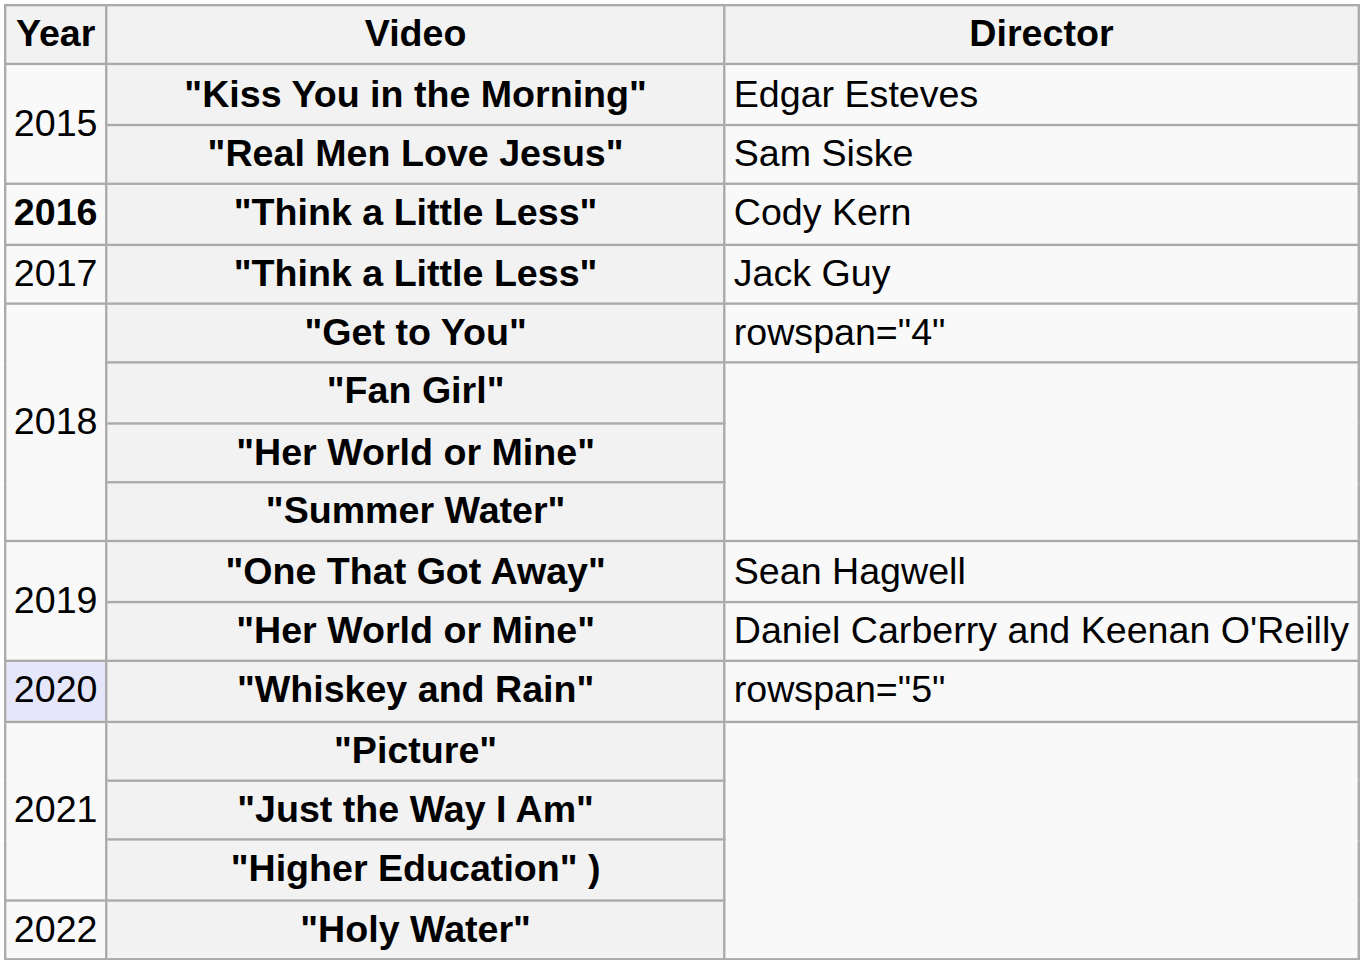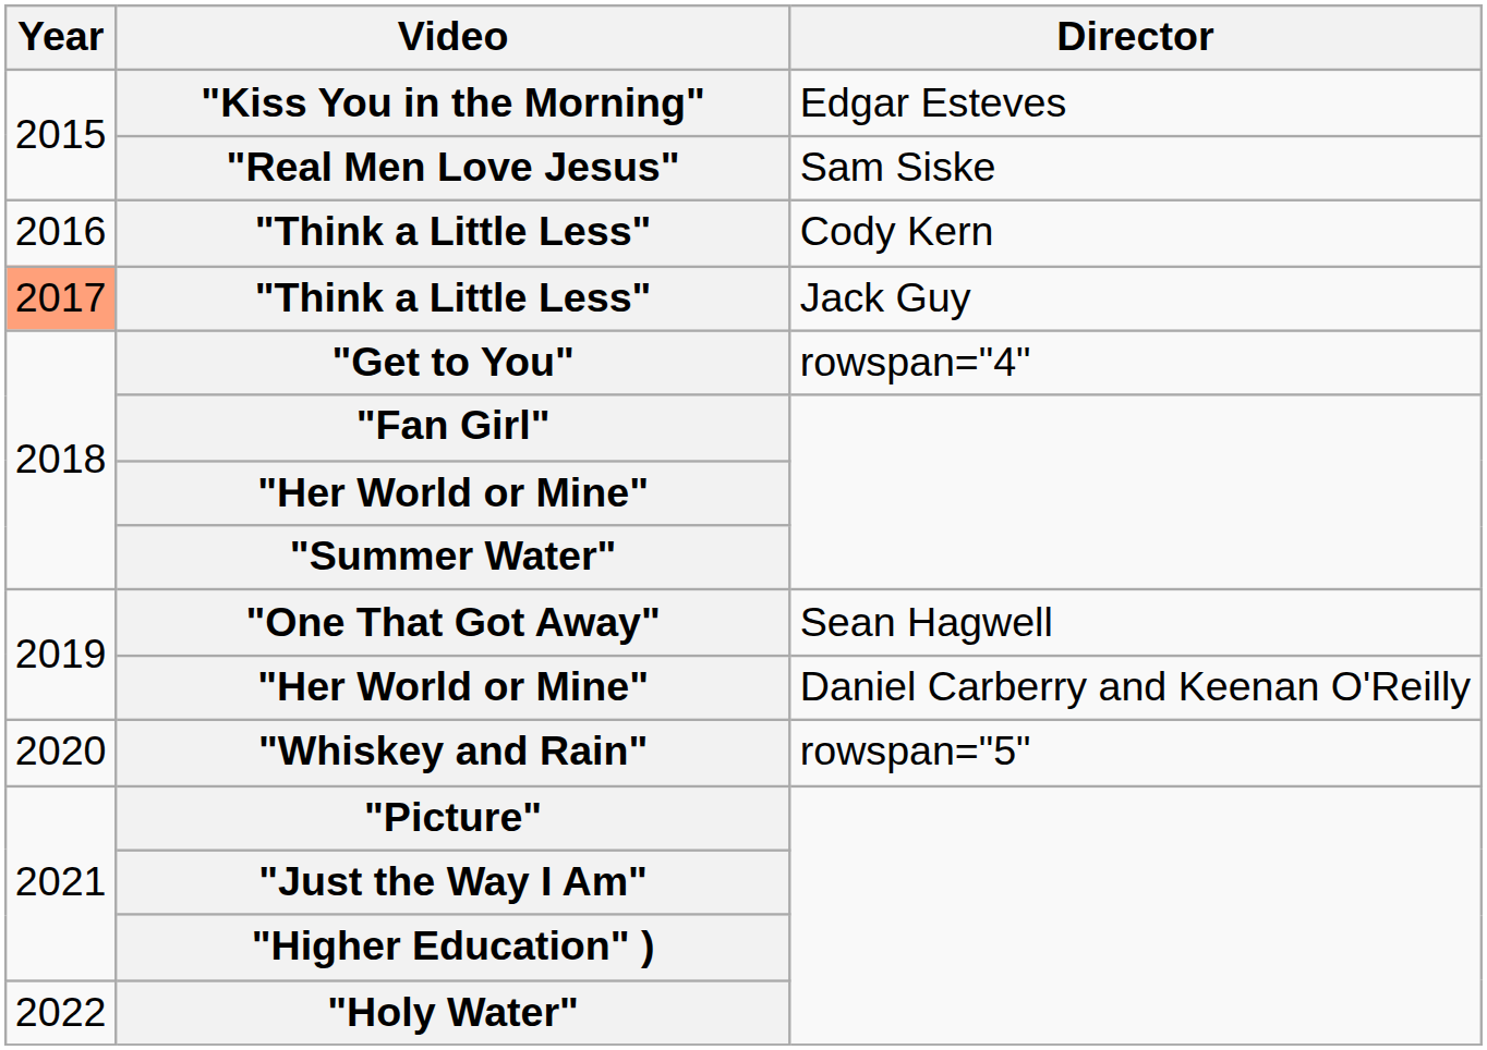"Think a Little Less" / Cody Kern | Year: bold -> normal
"Think a Little Less" / Jack Guy | Year: no background -> lightsalmon background
"Whiskey and Rain" | Year: lavender background -> no background
